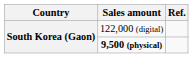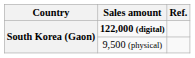122,000 (digital) | Sales amount: normal -> bold
9,500 (physical) | Sales amount: bold -> normal
